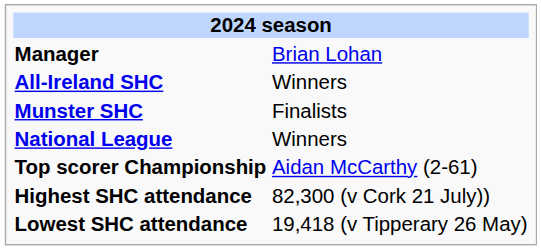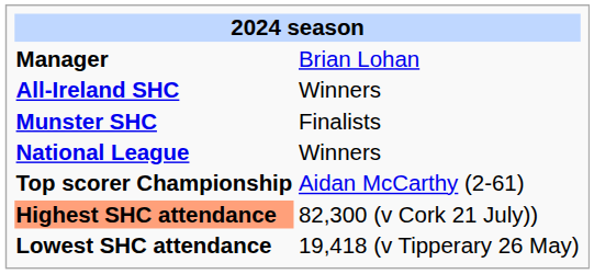Highest SHC attendance | column 1: no background -> lightsalmon background
